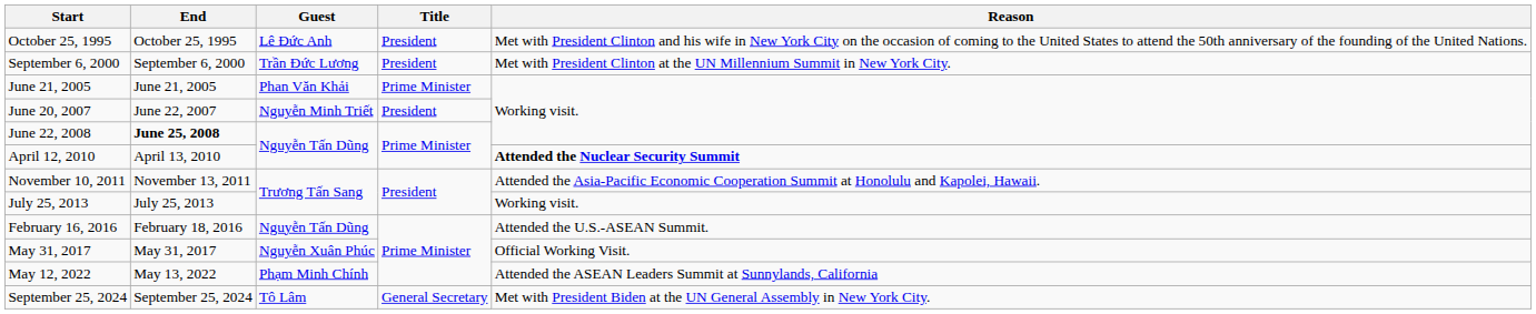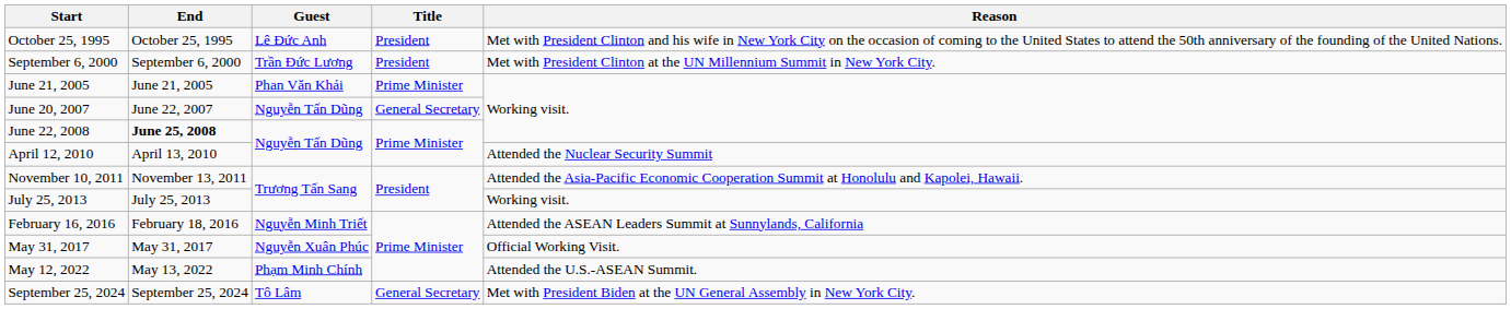June 20, 2007 | Guest: Nguyễn Minh Triết -> Nguyễn Tấn Dũng
June 20, 2007 | Title: President -> General Secretary
April 12, 2010 | Reason: bold -> normal
February 16, 2016 | Guest: Nguyễn Tấn Dũng -> Nguyễn Minh Triết
February 16, 2016 | Reason: Attended the U.S.-ASEAN Summit. -> Attended the ASEAN Leaders Summit at Sunnylands, California
May 12, 2022 | Reason: Attended the ASEAN Leaders Summit at Sunnylands, California -> Attended the U.S.-ASEAN Summit.
